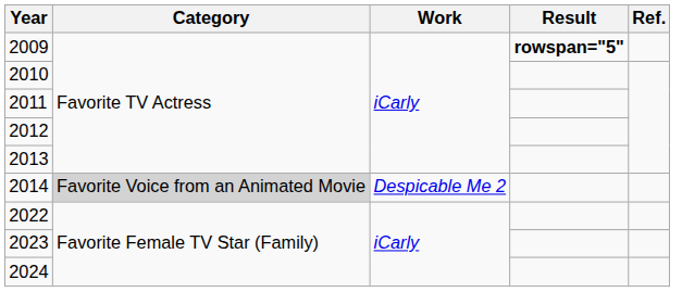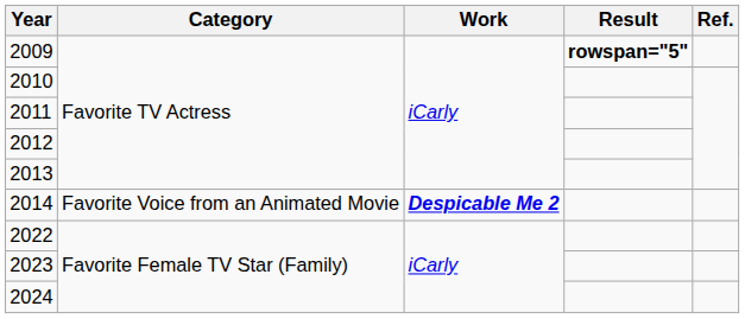2014 | Category: lightgrey background -> no background
2014 | Work: normal -> bold
